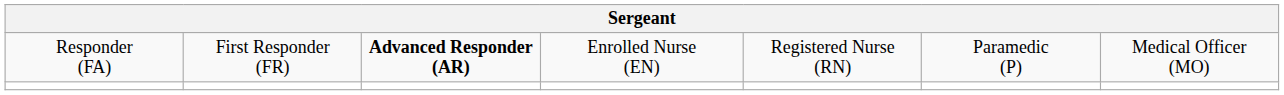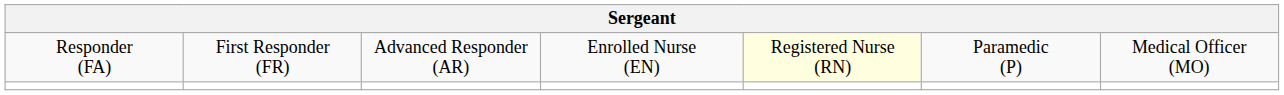Responder (FA) | column 3: bold -> normal
Responder (FA) | column 5: no background -> lightyellow background
